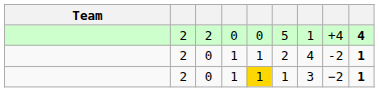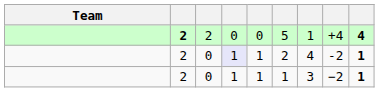row 2 | column 2: normal -> bold
row 3 | column 4: no background -> lavender background
row 4 | column 5: gold background -> no background
